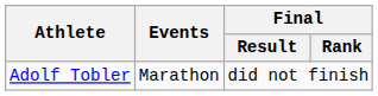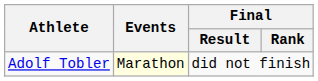Adolf Tobler | Events: no background -> lightyellow background
